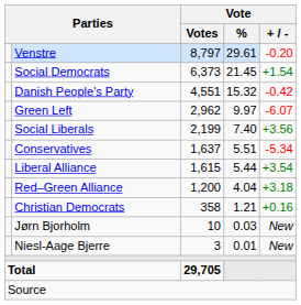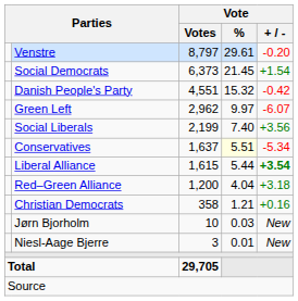Conservatives | Vote / %: no background -> lightyellow background
Liberal Alliance | Vote / + / -: normal -> bold
